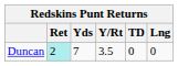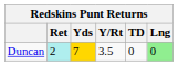Duncan | Yds: no background -> gold background
Duncan | Lng: no background -> lightgreen background
